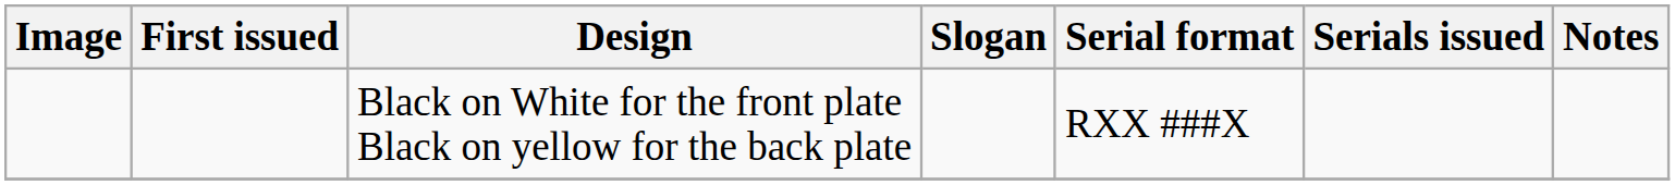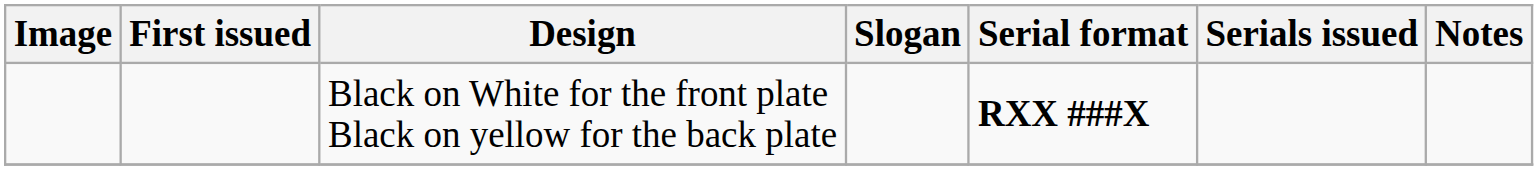row 2 | Serial format: normal -> bold
